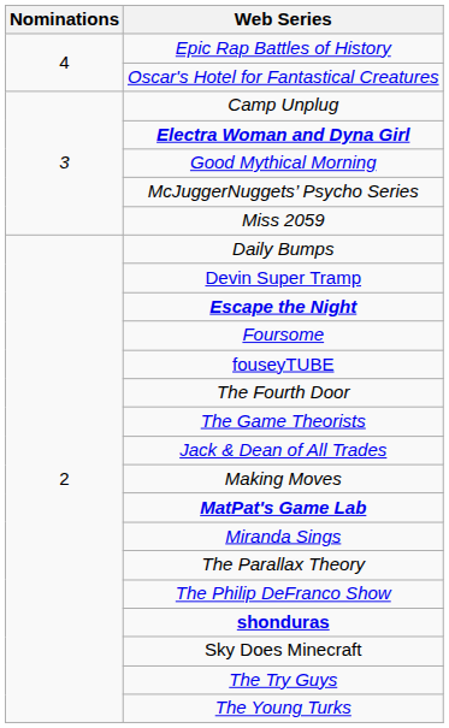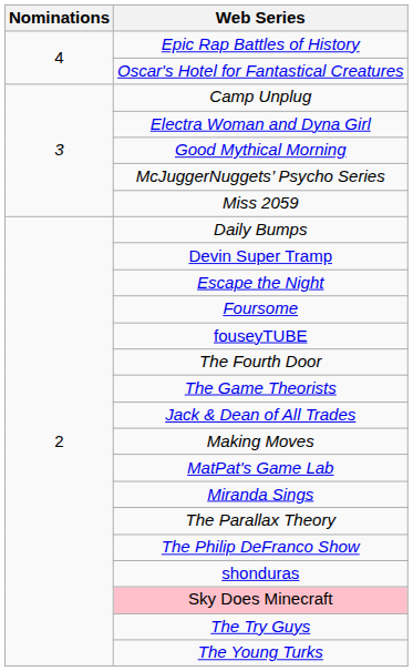Electra Woman and Dyna Girl | Web Series: bold -> normal
Escape the Night | Web Series: bold -> normal
MatPat's Game Lab | Web Series: bold -> normal
shonduras | Web Series: bold -> normal
Sky Does Minecraft | Web Series: no background -> pink background
